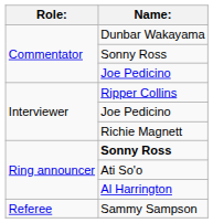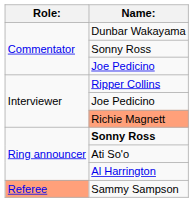row 7 | Name:: no background -> lightsalmon background
row 11 | Role:: no background -> lightsalmon background
